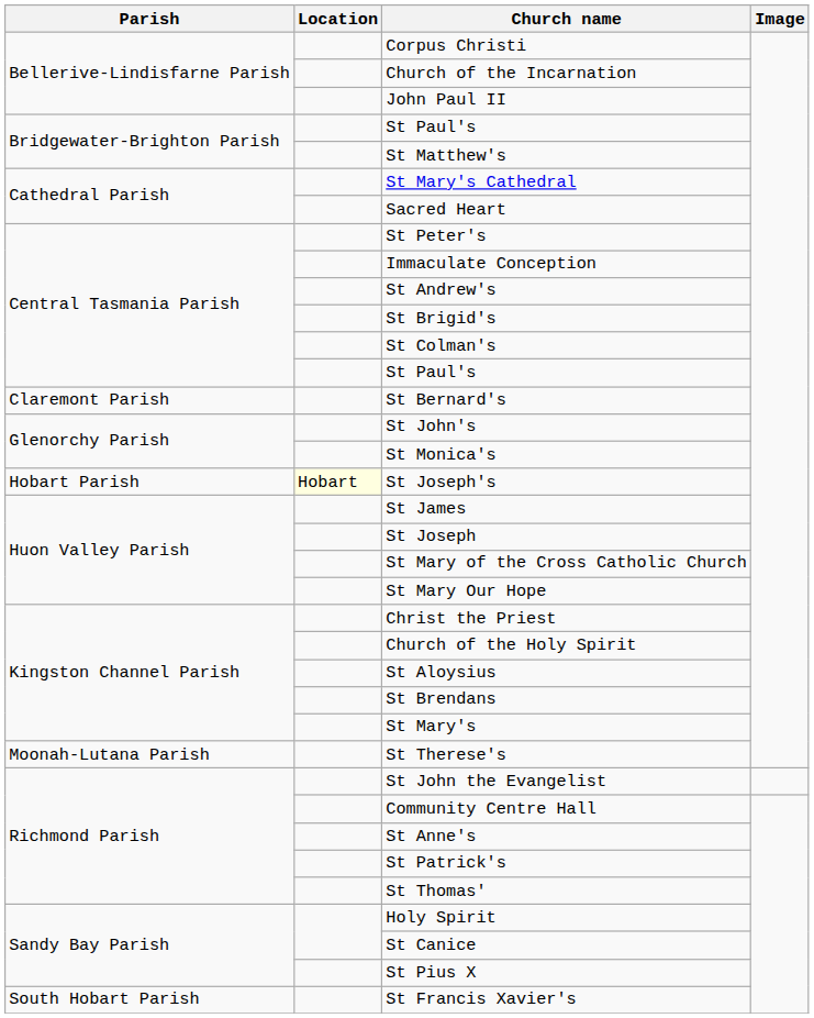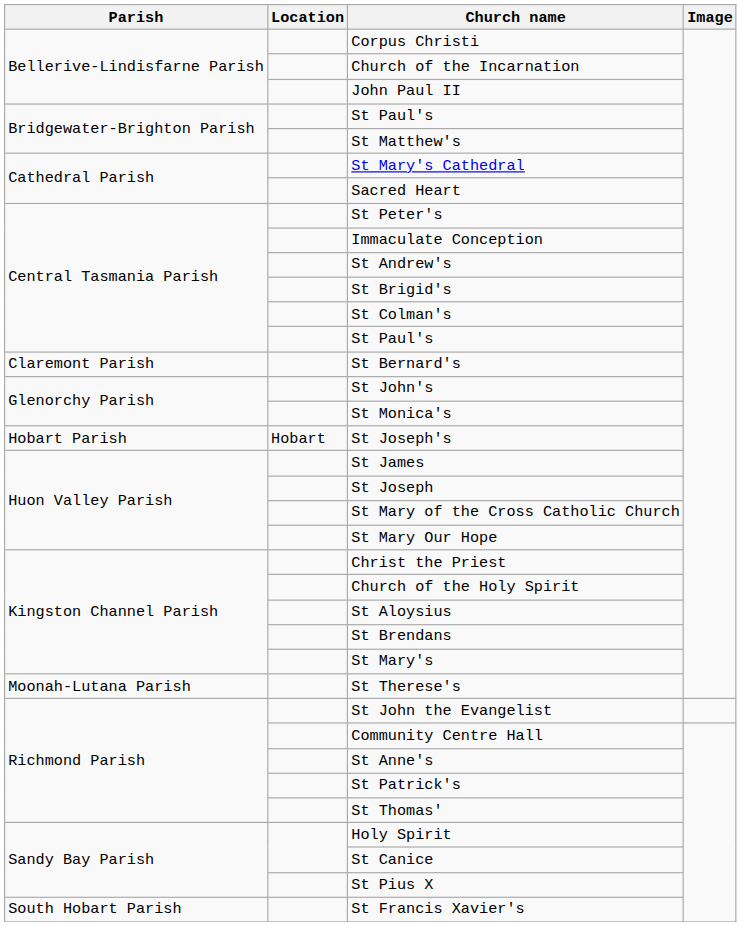St Joseph's | Location: lightyellow background -> no background
